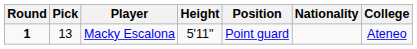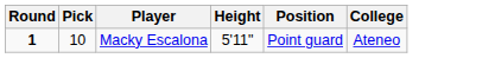- column: Nationality
Macky Escalona | Pick: 13 -> 10
